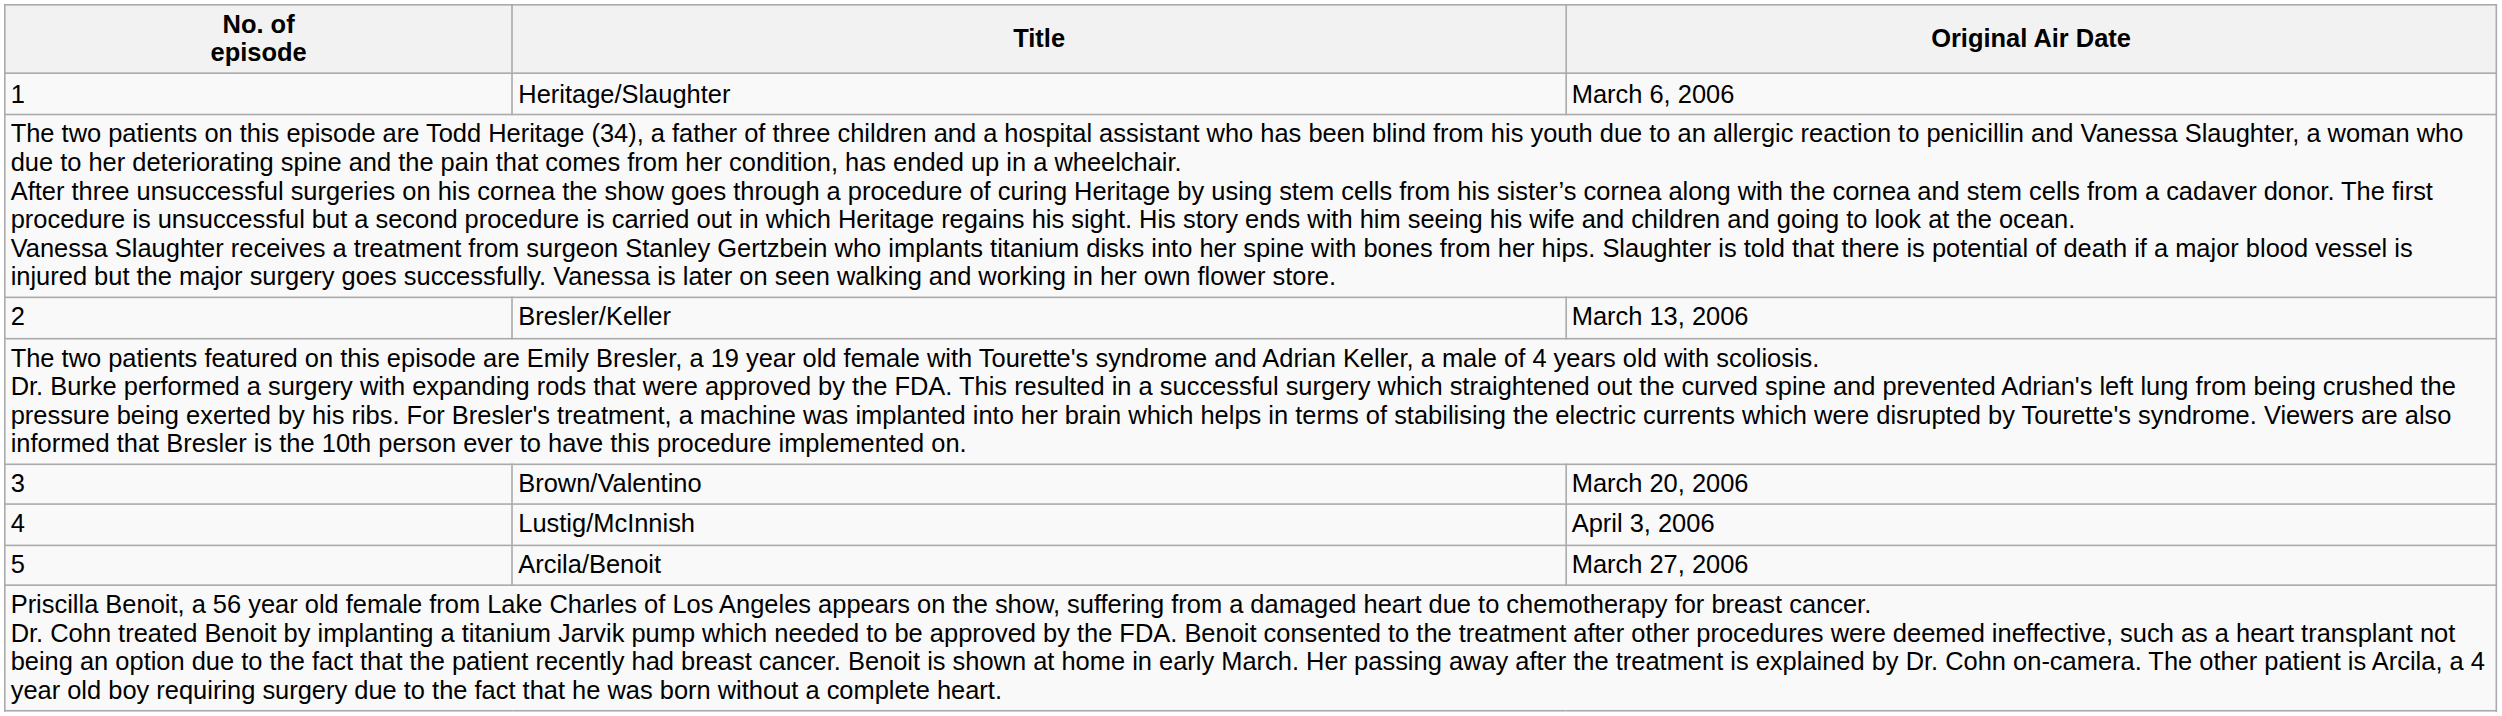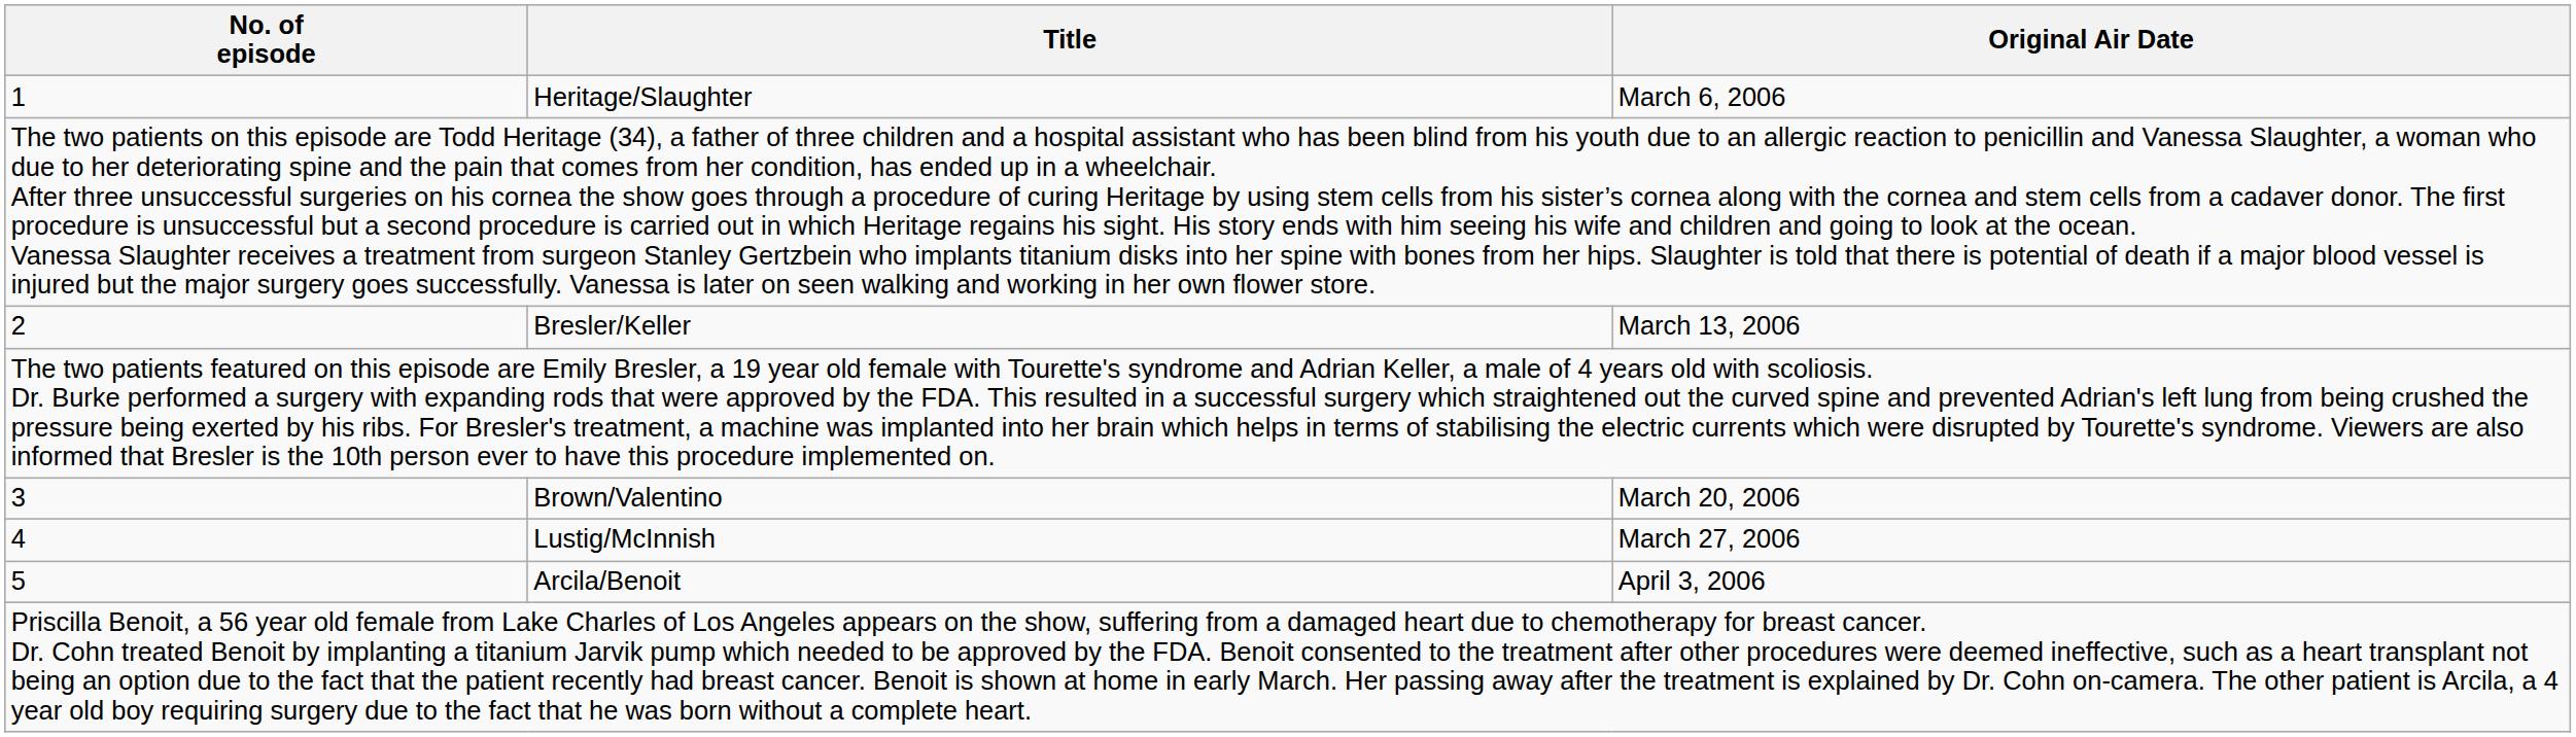Lustig/McInnish | Original Air Date: April 3, 2006 -> March 27, 2006
Arcila/Benoit | Original Air Date: March 27, 2006 -> April 3, 2006
